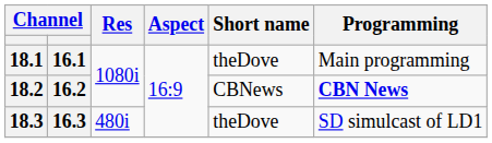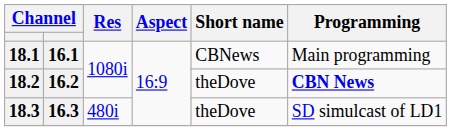18.1 | Short name: theDove -> CBNews
18.2 | Short name: CBNews -> theDove
